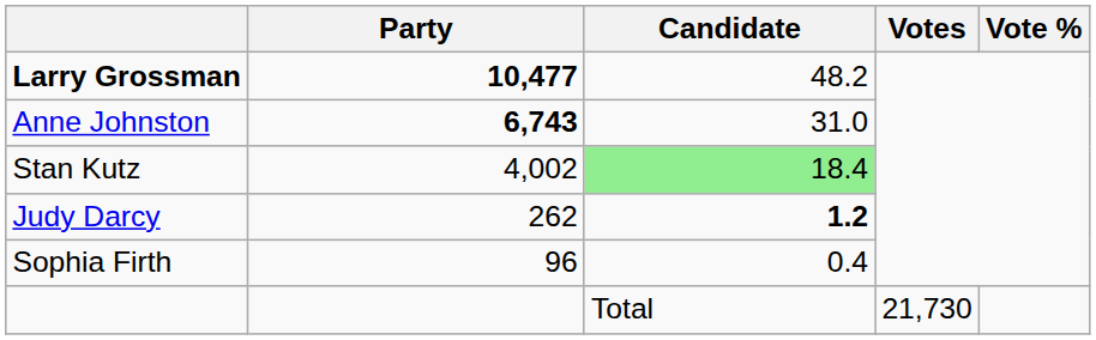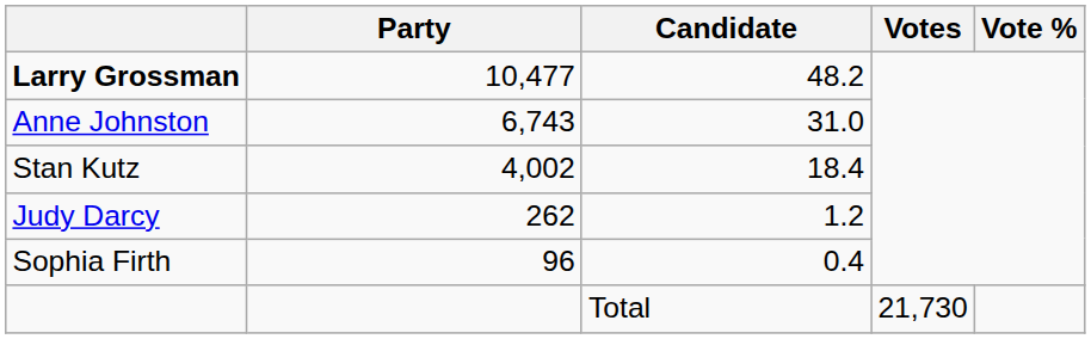Larry Grossman | Party: bold -> normal
Anne Johnston | Party: bold -> normal
Stan Kutz | Candidate: lightgreen background -> no background
Judy Darcy | Candidate: bold -> normal
